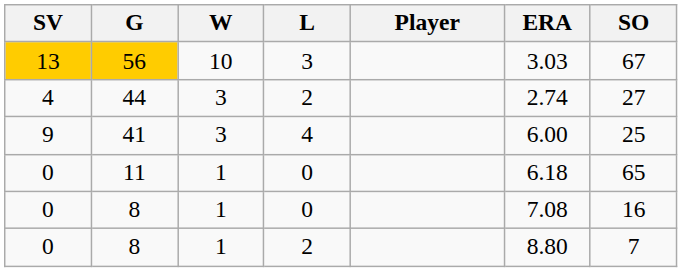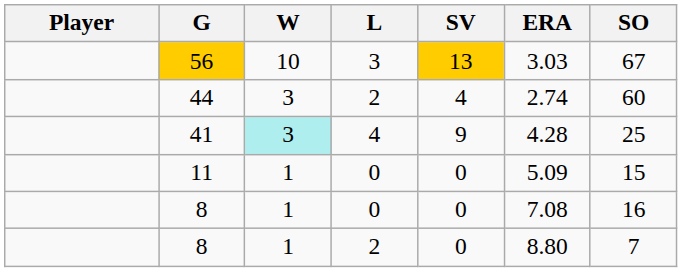columns swapped: Player <-> SV
44 | SO: 27 -> 60
41 | W: no background -> paleturquoise background
41 | ERA: 6.00 -> 4.28
11 | ERA: 6.18 -> 5.09
11 | SO: 65 -> 15
